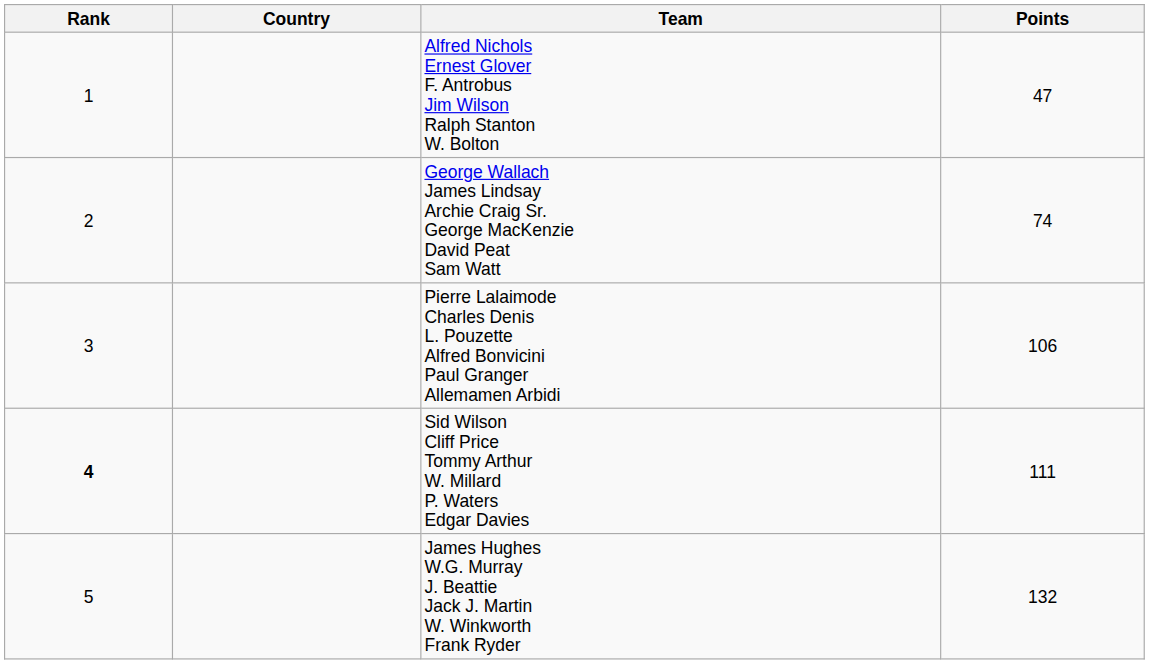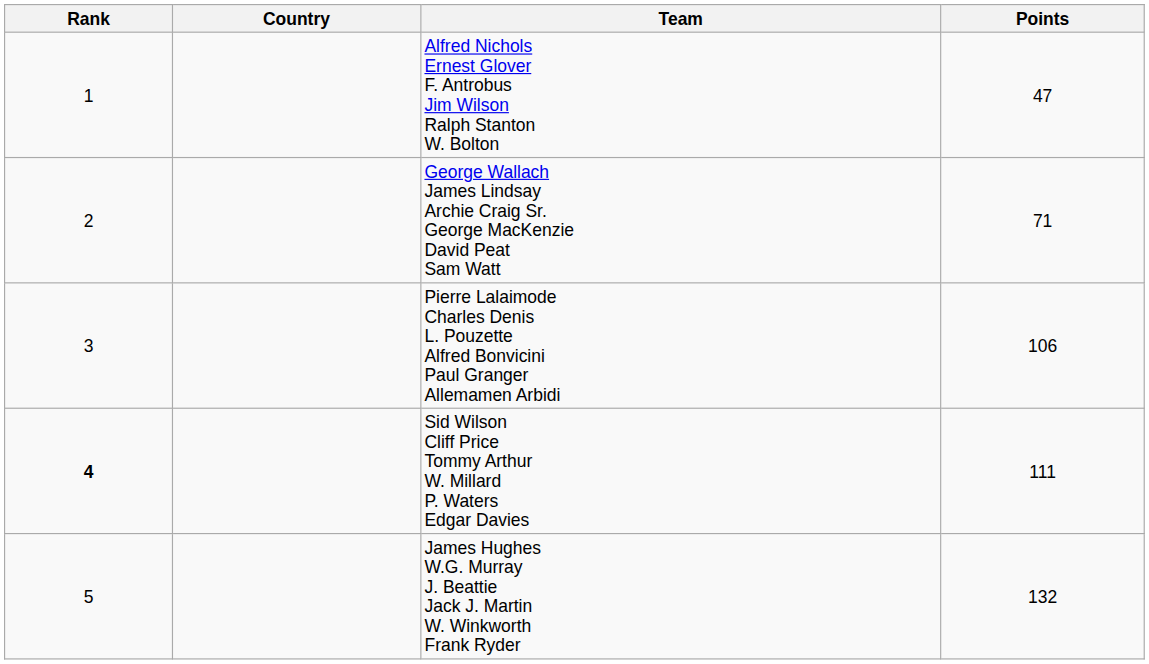row 3 | Points: 74 -> 71
